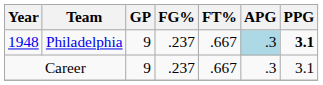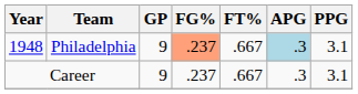1948 | FG%: no background -> lightsalmon background
1948 | PPG: bold -> normal
